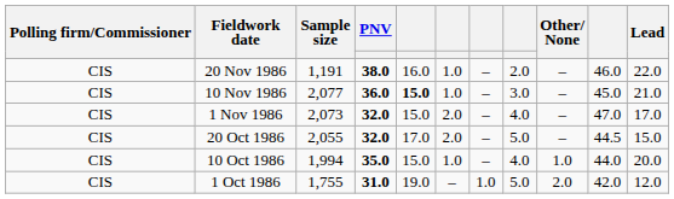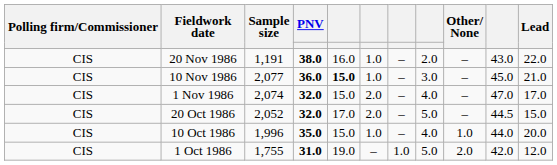20 Nov 1986 | column 10: 46.0 -> 43.0
1 Nov 1986 | Sample size: 2,073 -> 2,074
20 Oct 1986 | Sample size: 2,055 -> 2,052
10 Oct 1986 | Sample size: 1,994 -> 1,996
